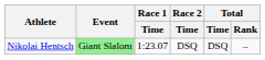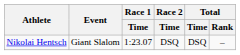Nikolai Hentsch | Event: lightgreen background -> no background
